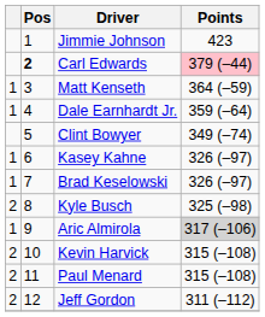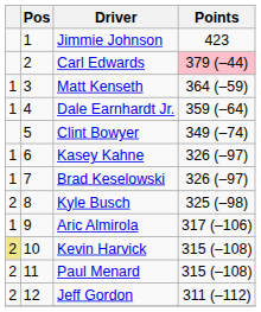Carl Edwards | Pos: bold -> normal
Aric Almirola | Points: lightgrey background -> no background
Kevin Harvick | column 1: no background -> khaki background
